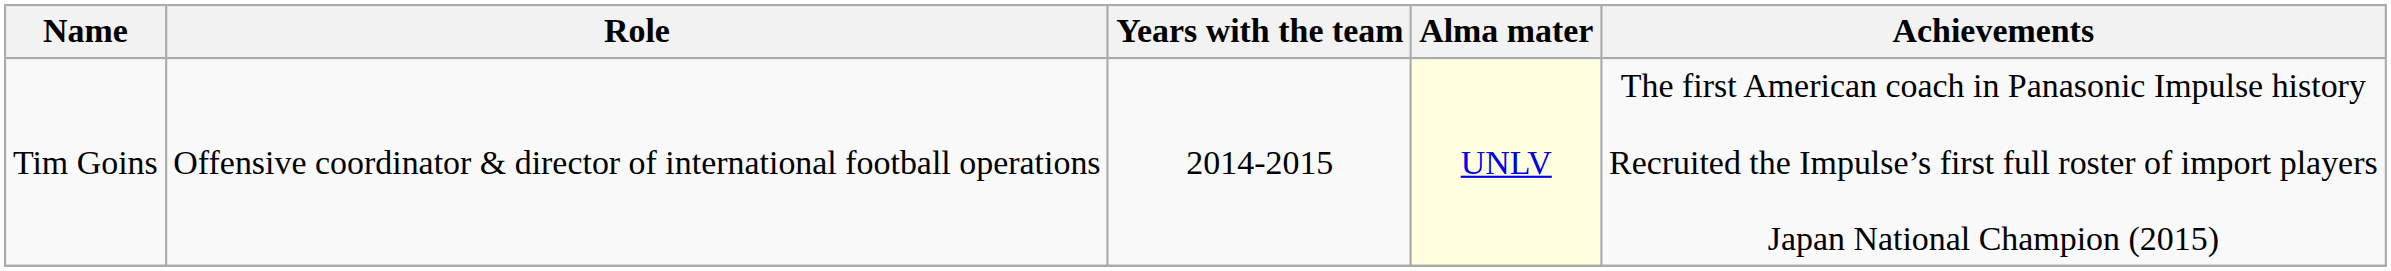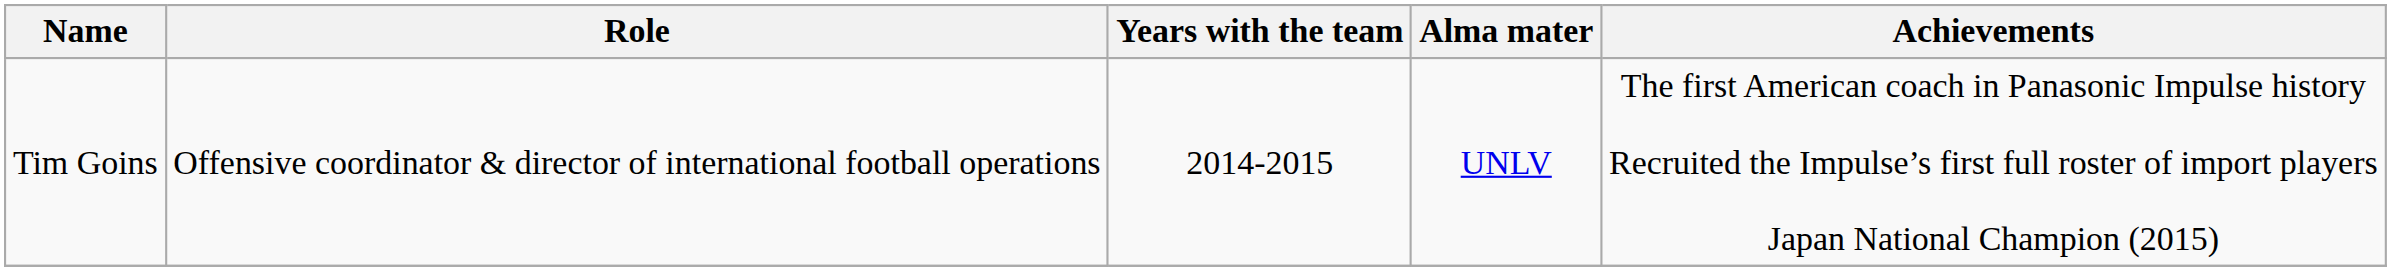Tim Goins | Alma mater: lightyellow background -> no background
